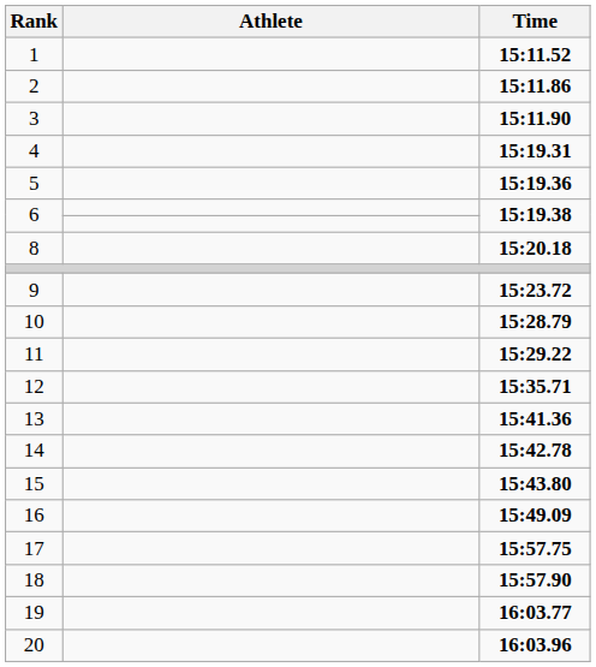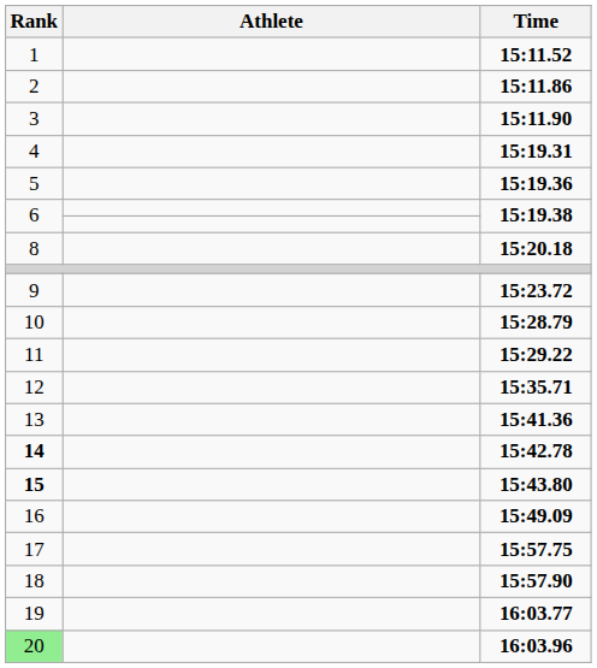14 | Rank: normal -> bold
15 | Rank: normal -> bold
20 | Rank: no background -> lightgreen background
